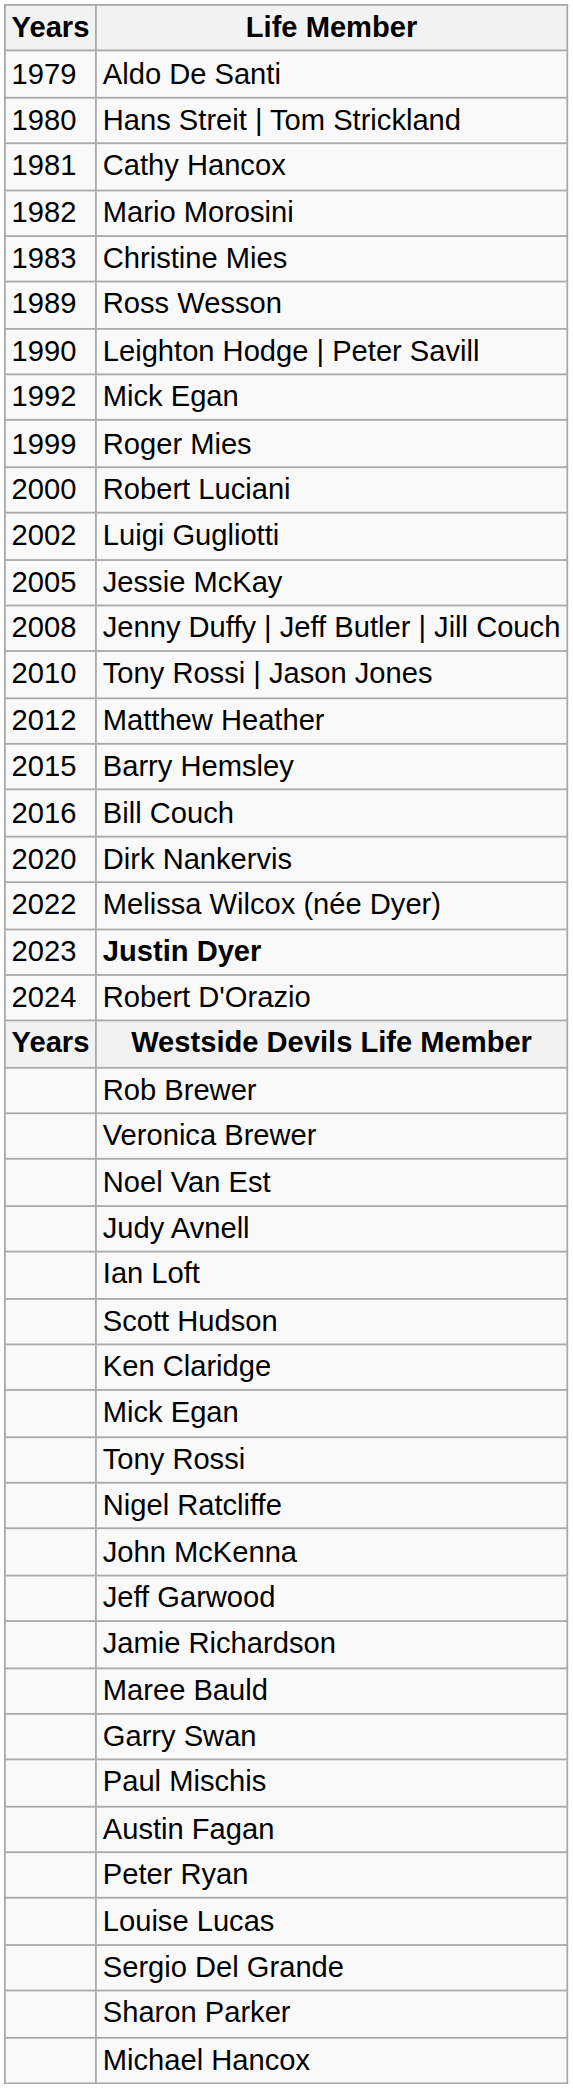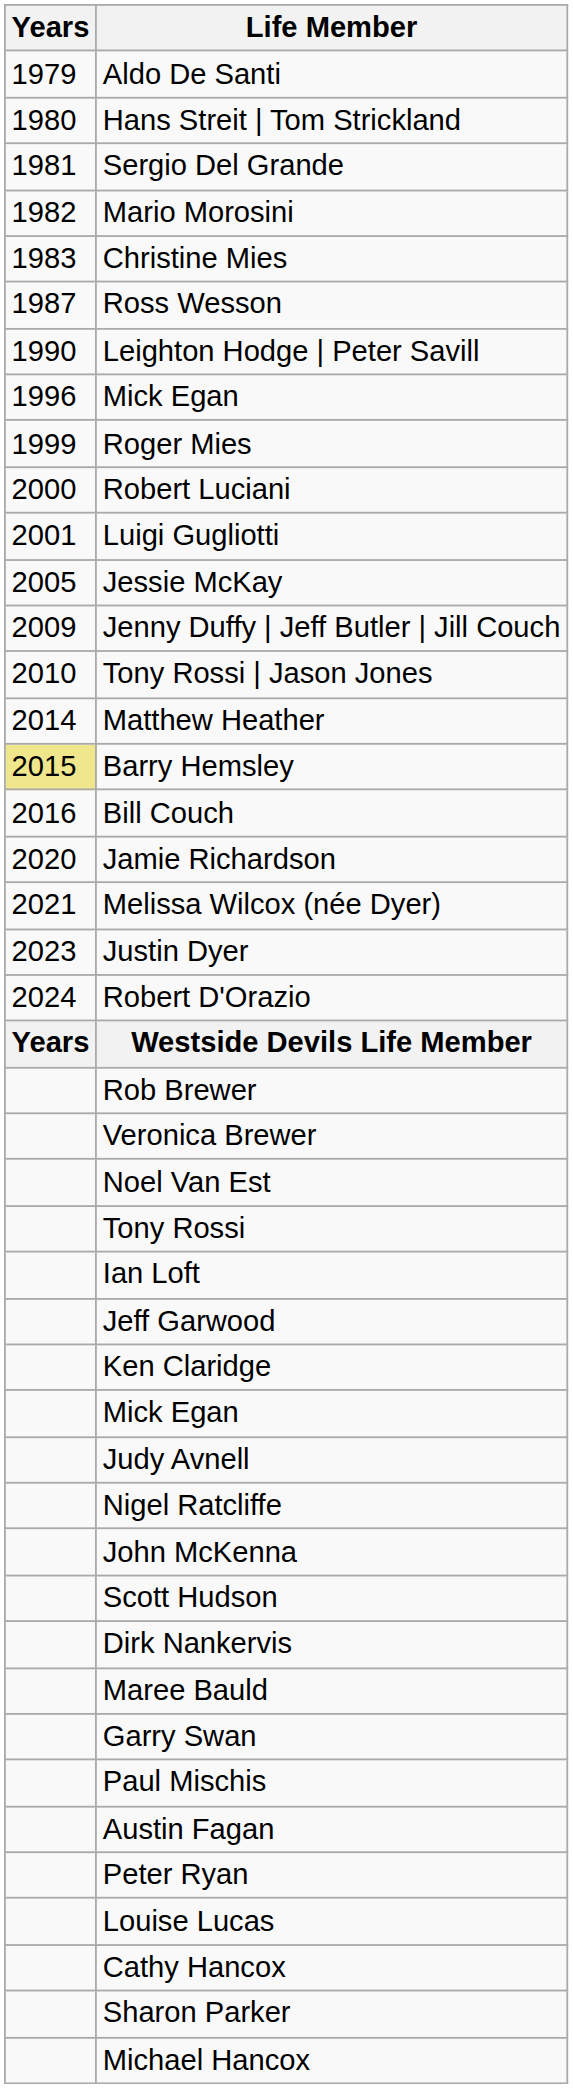row 4 | Life Member: Cathy Hancox -> Sergio Del Grande
row 7 | Years: 1989 -> 1987
row 9 | Years: 1992 -> 1996
row 12 | Years: 2002 -> 2001
row 14 | Years: 2008 -> 2009
row 16 | Years: 2012 -> 2014
row 17 | Years: no background -> khaki background
row 19 | Life Member: Dirk Nankervis -> Jamie Richardson
row 20 | Years: 2022 -> 2021
row 21 | Life Member: bold -> normal
row 27 | Life Member: Judy Avnell -> Tony Rossi
row 29 | Life Member: Scott Hudson -> Jeff Garwood
row 32 | Life Member: Tony Rossi -> Judy Avnell
row 35 | Life Member: Jeff Garwood -> Scott Hudson
row 36 | Life Member: Jamie Richardson -> Dirk Nankervis
row 43 | Life Member: Sergio Del Grande -> Cathy Hancox
